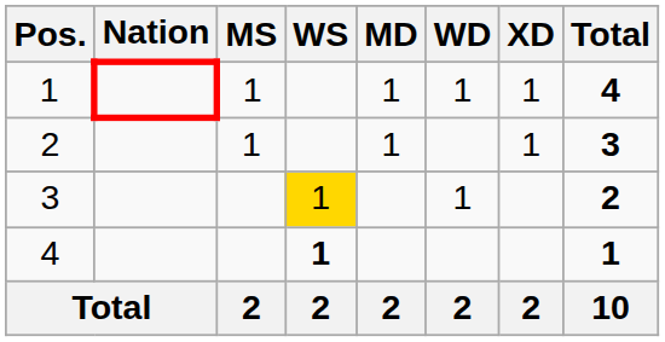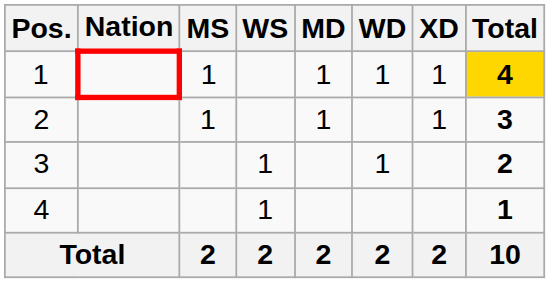row 2 | Total: no background -> gold background
row 4 | WS: gold background -> no background
row 5 | WS: bold -> normal
